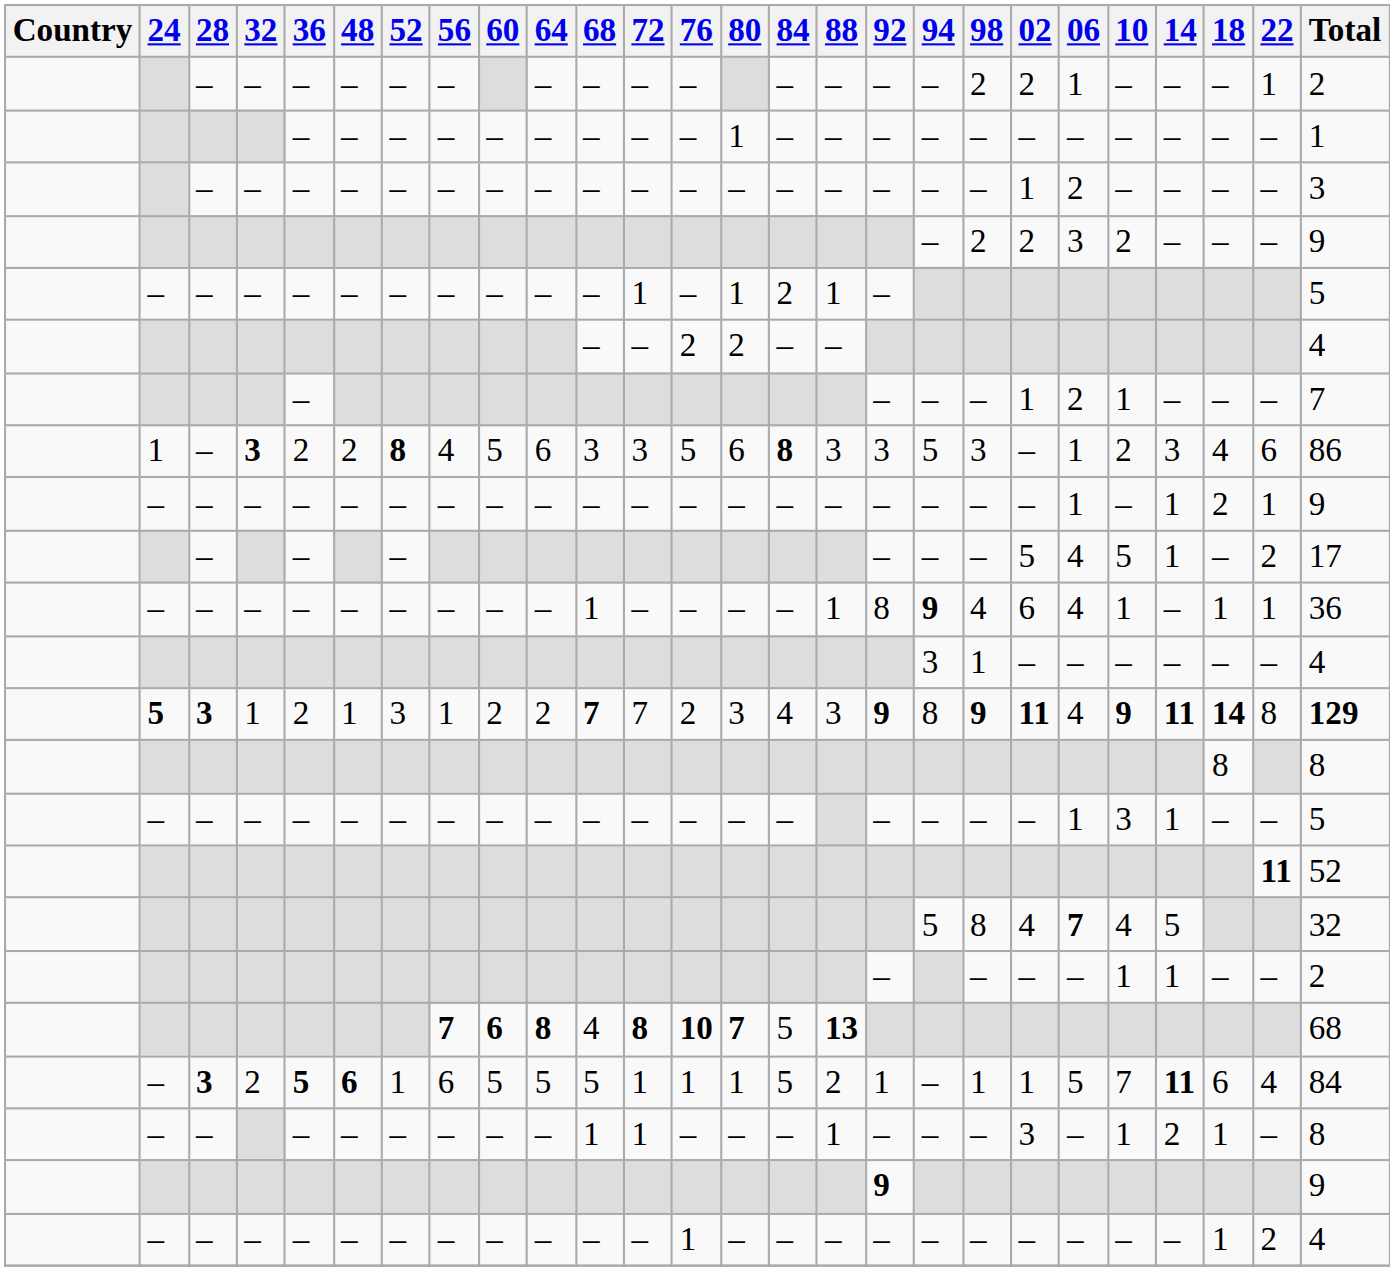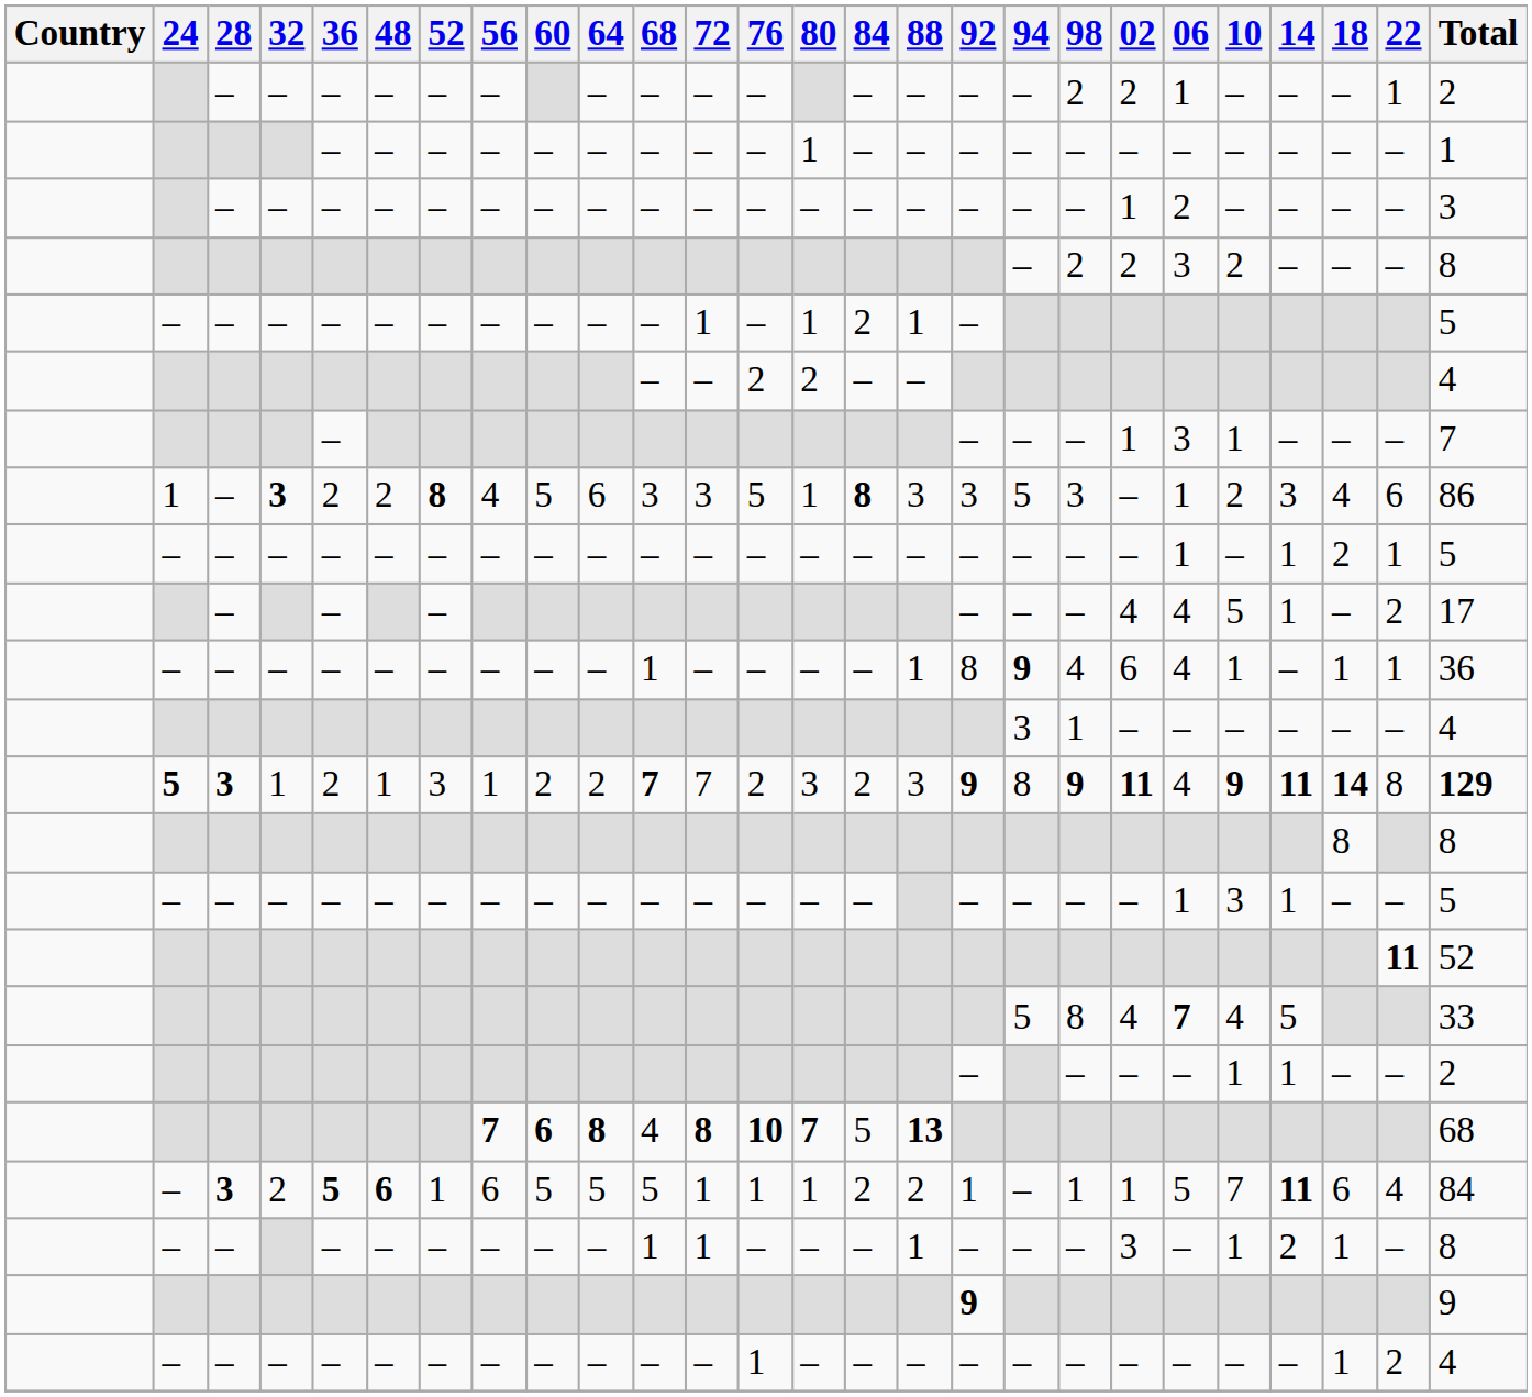row 5 | Total: 9 -> 8
row 8 | 06: 2 -> 3
row 9 | 80: 6 -> 1
row 10 | Total: 9 -> 5
row 11 | 02: 5 -> 4
row 14 | 84: 4 -> 2
row 18 | Total: 32 -> 33
row 21 | 84: 5 -> 2
